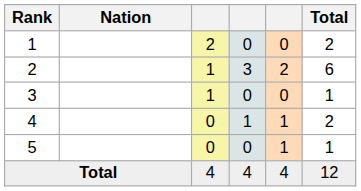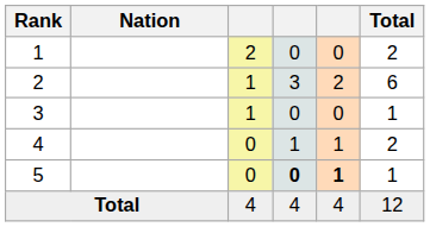5 | column 4: normal -> bold
5 | column 5: normal -> bold
